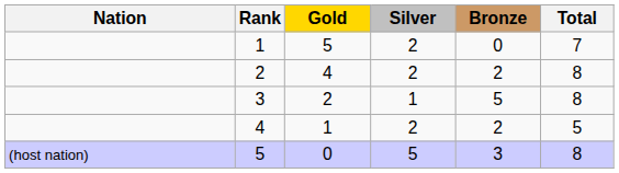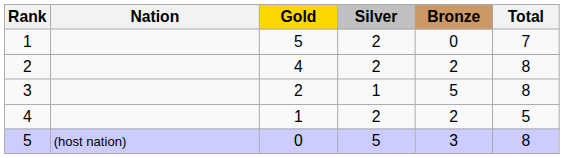columns swapped: Rank <-> Nation
